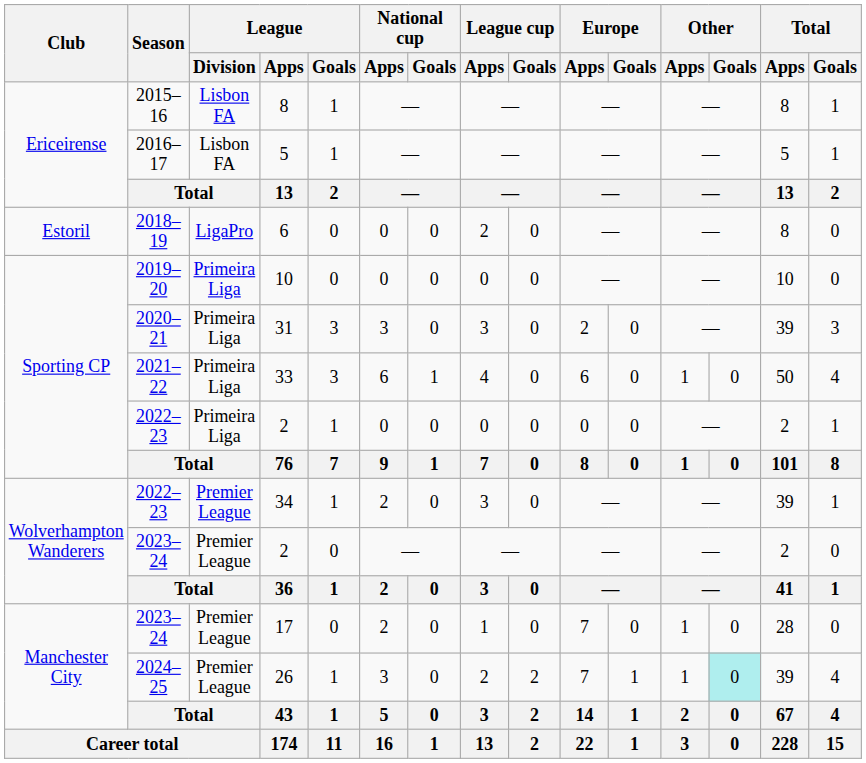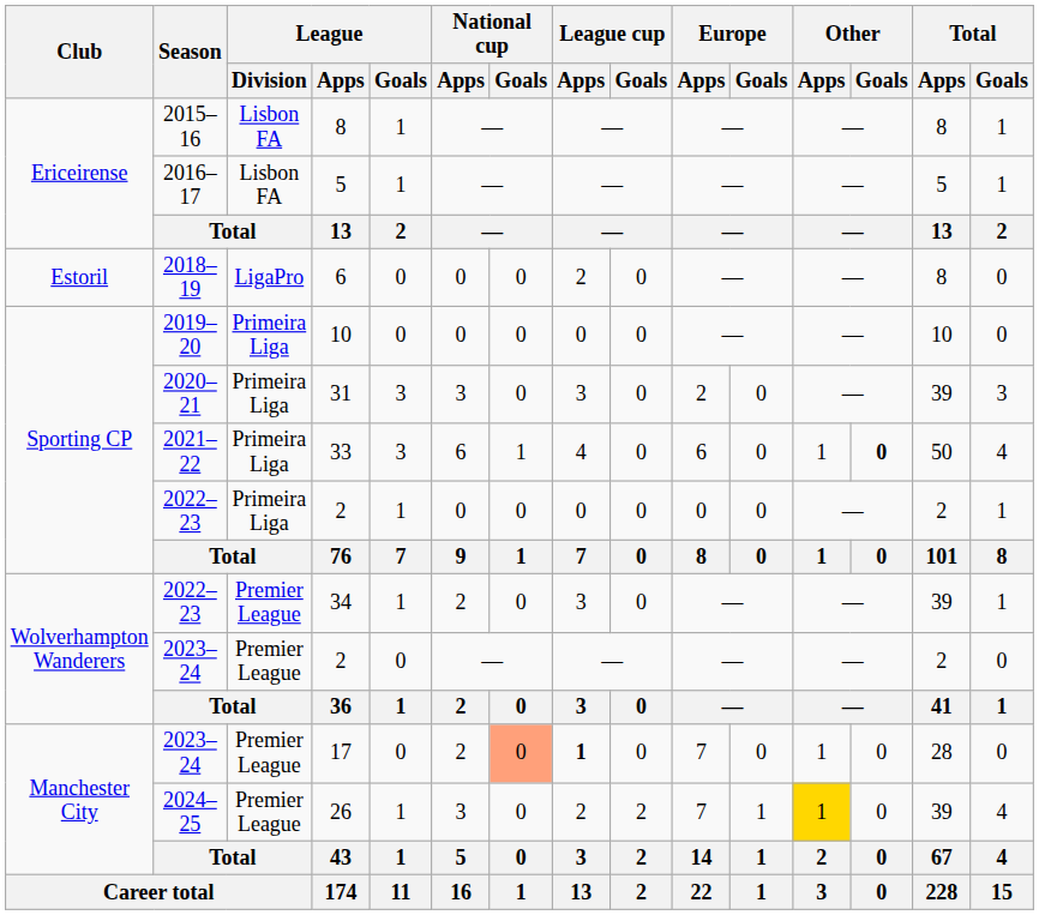33 | Other / Goals: normal -> bold
17 | National cup / Goals: no background -> lightsalmon background
17 | League cup / Apps: normal -> bold
26 | Other / Apps: no background -> gold background
26 | Other / Goals: paleturquoise background -> no background
